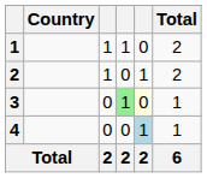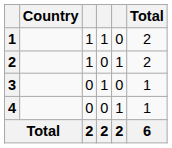3 | column 4: lightgreen background -> no background
3 | column 5: lightyellow background -> no background
4 | column 5: lightblue background -> no background
